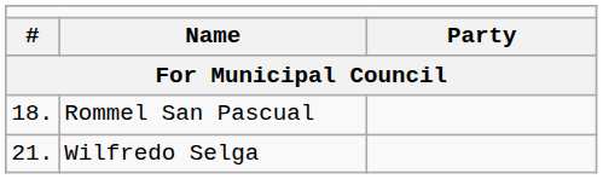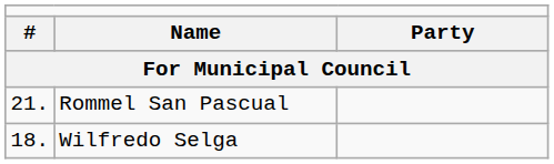Rommel San Pascual | column 1: 18. -> 21.
Wilfredo Selga | column 1: 21. -> 18.
